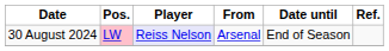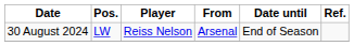30 August 2024 | Pos.: pink background -> no background
30 August 2024 | Player: lavender background -> no background
